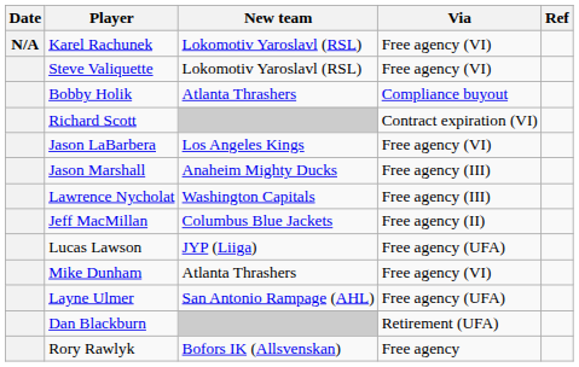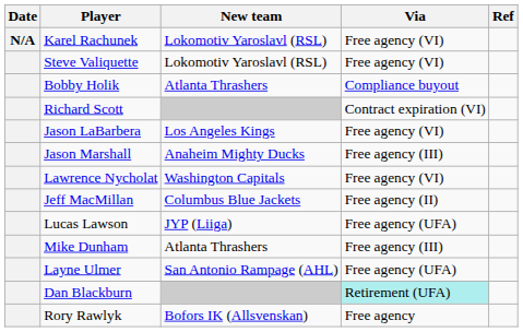Lawrence Nycholat | Via: Free agency (III) -> Free agency (VI)
Mike Dunham | Via: Free agency (VI) -> Free agency (III)
Dan Blackburn | Via: no background -> paleturquoise background
